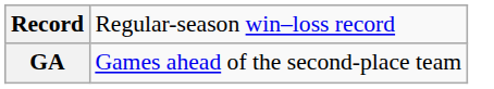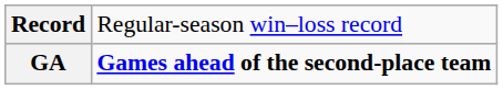GA | column 2: normal -> bold
